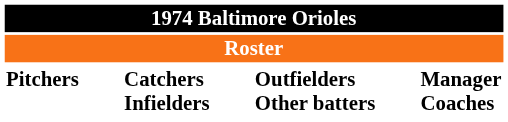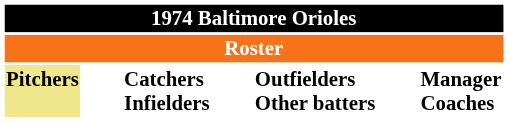Pitchers | column 1: no background -> khaki background
